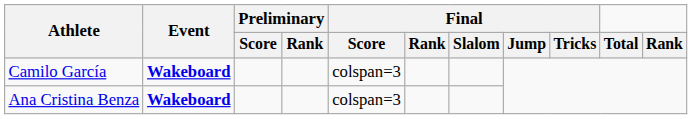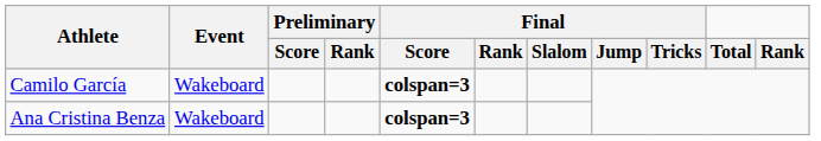Camilo García | Event: bold -> normal
Camilo García | Final / Score: normal -> bold
Ana Cristina Benza | Event: bold -> normal
Ana Cristina Benza | Final / Score: normal -> bold
